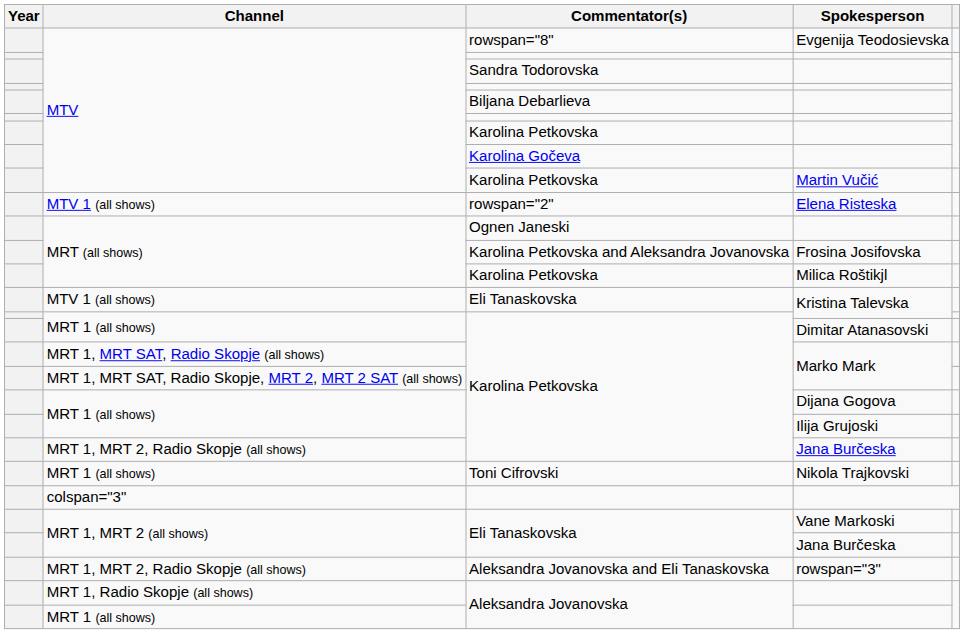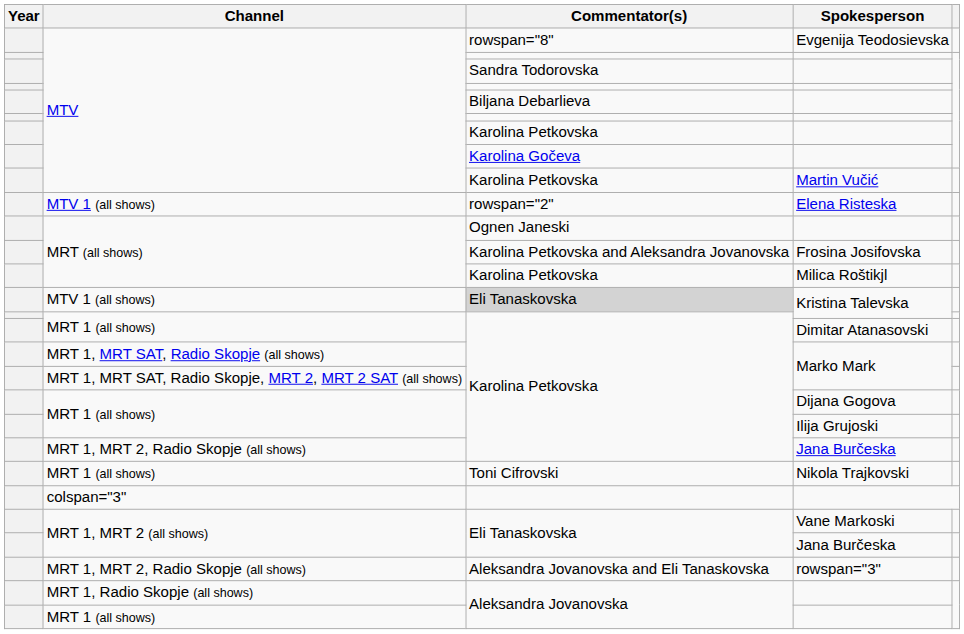Eli Tanaskovska / Kristina Talevska | Commentator(s): no background -> lightgrey background
